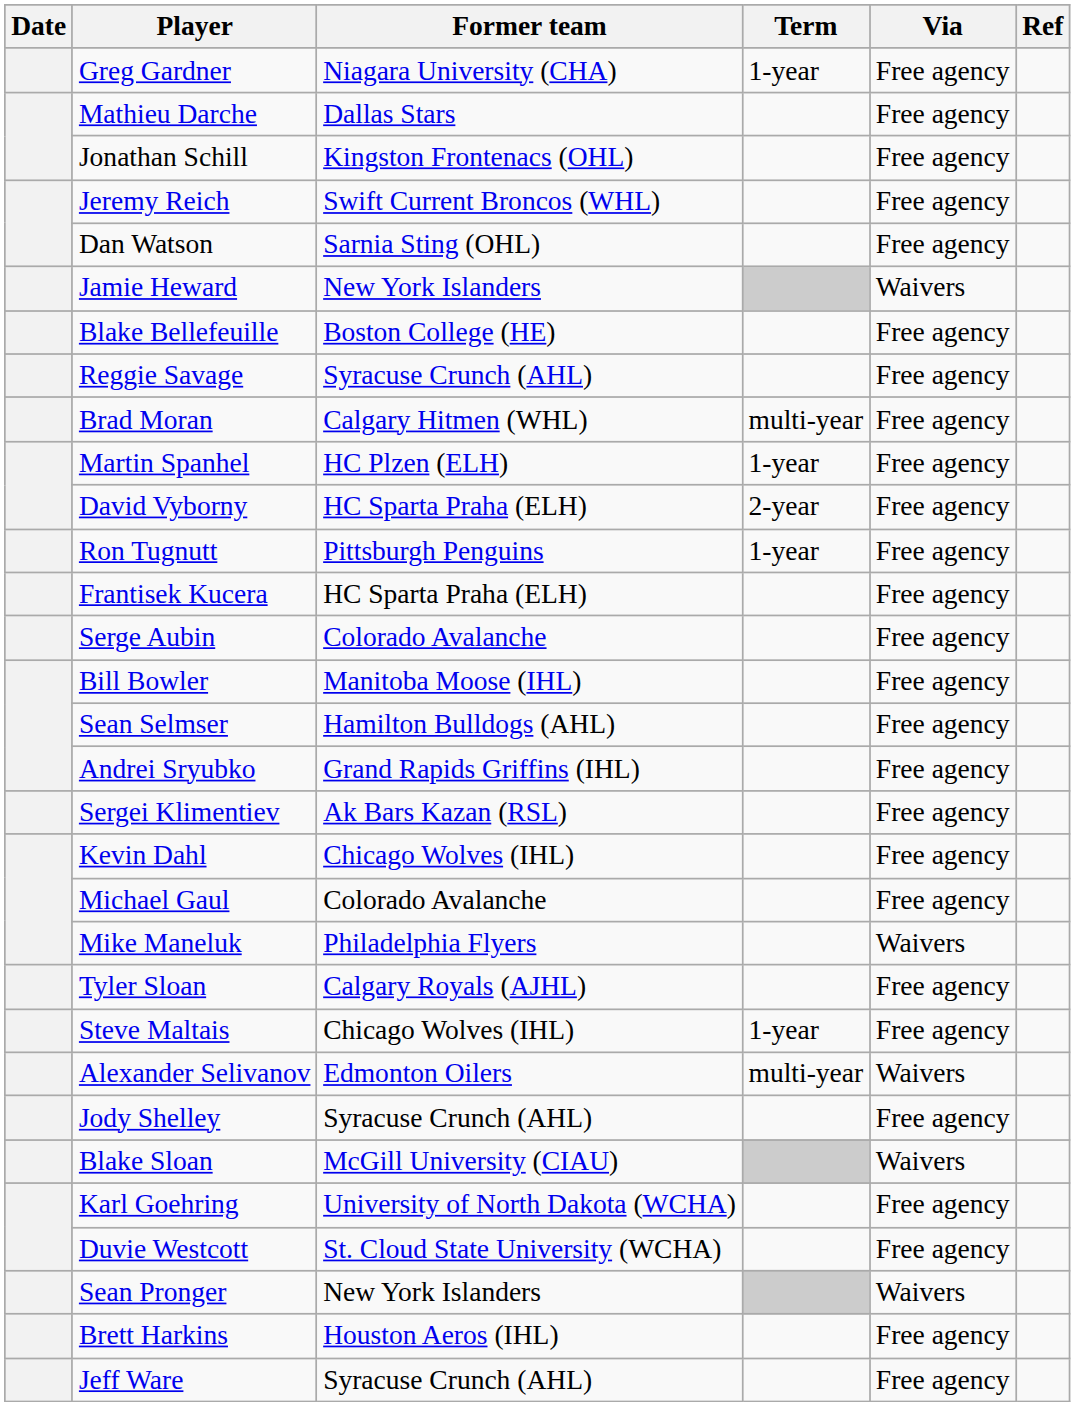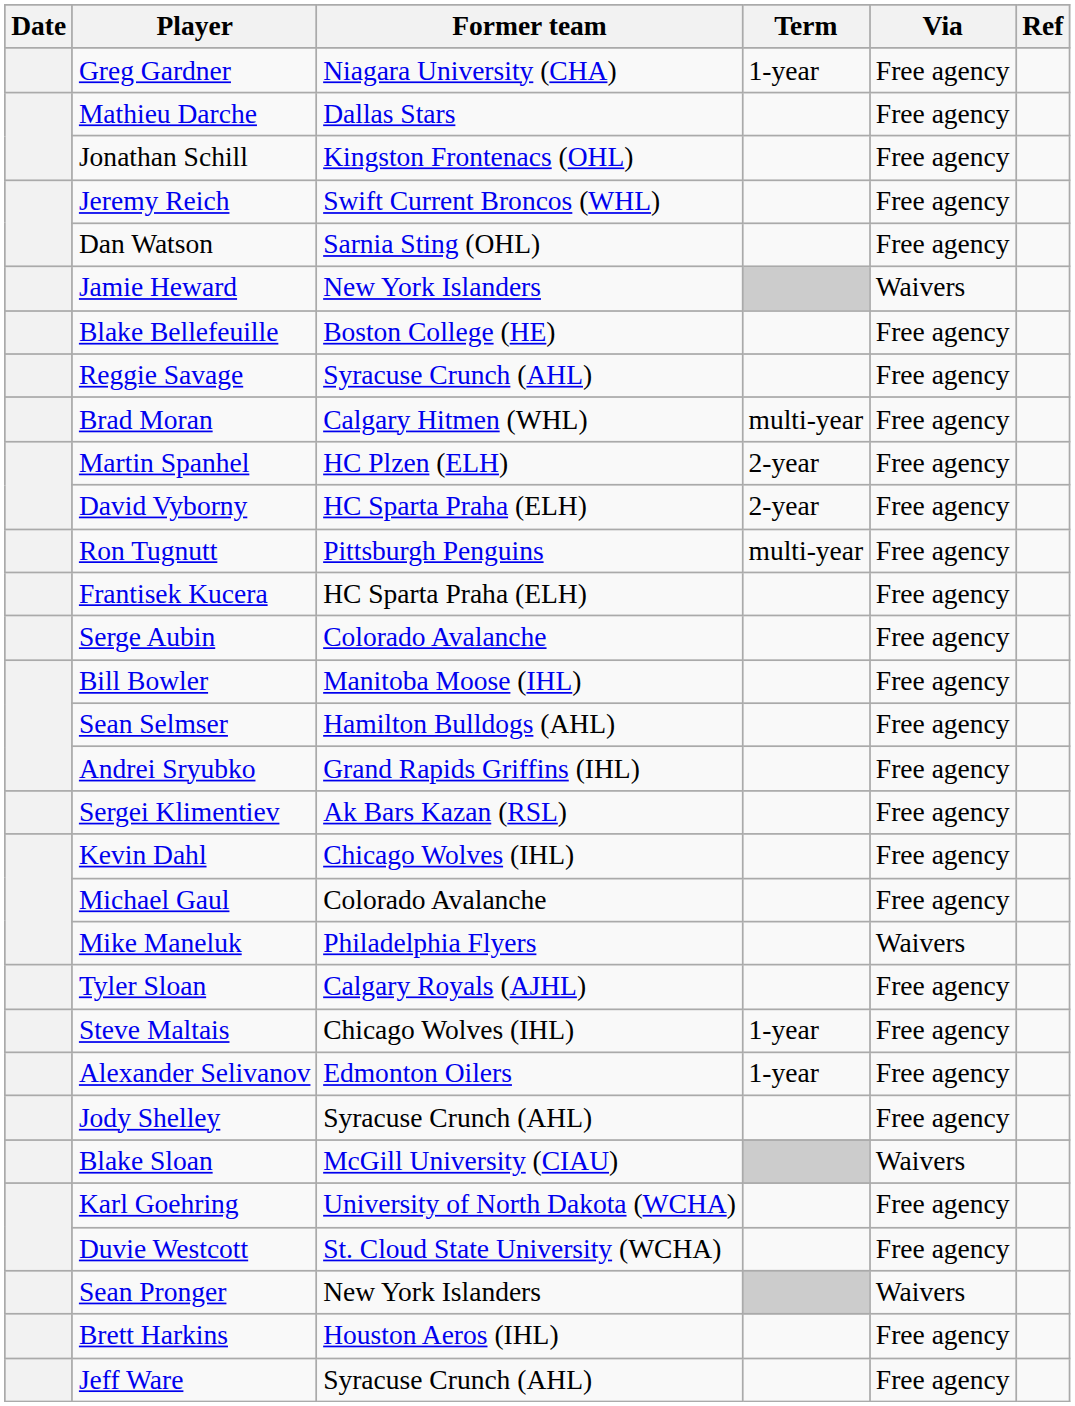Martin Spanhel | Term: 1-year -> 2-year
Ron Tugnutt | Term: 1-year -> multi-year
Alexander Selivanov | Term: multi-year -> 1-year
Alexander Selivanov | Via: Waivers -> Free agency
